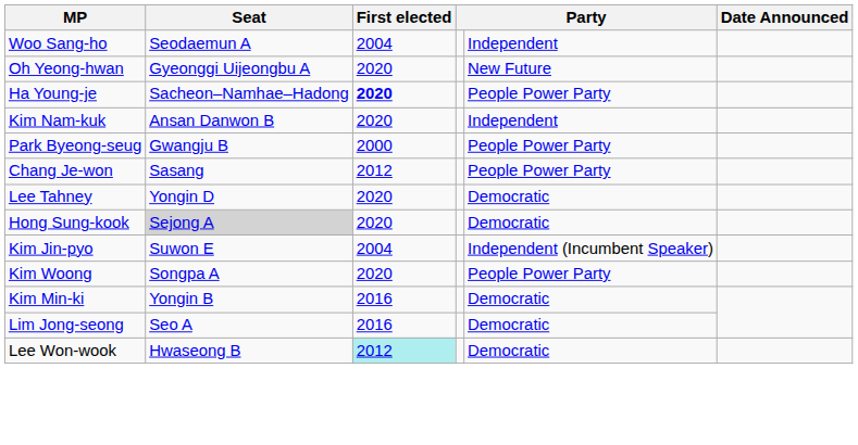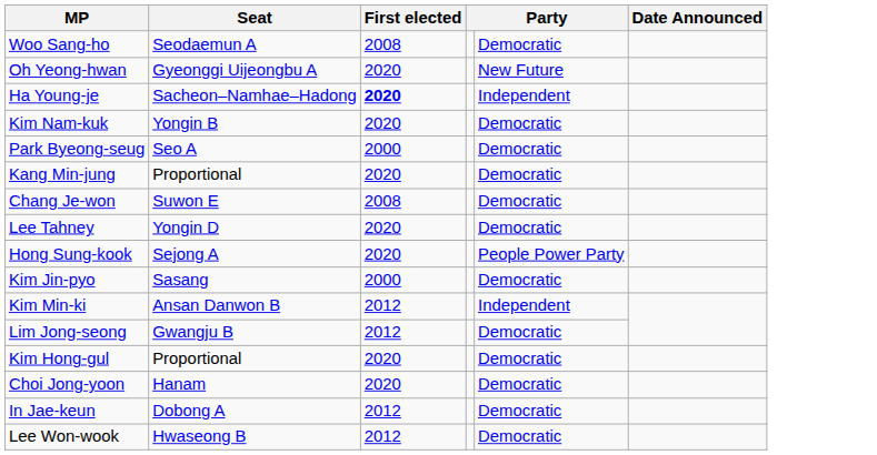Woo Sang-ho | First elected: 2004 -> 2008
Woo Sang-ho | column 5: Independent -> Democratic
Ha Young-je | column 5: People Power Party -> Independent
Kim Nam-kuk | Seat: Ansan Danwon B -> Yongin B
Kim Nam-kuk | column 5: Independent -> Democratic
Park Byeong-seug | Seat: Gwangju B -> Seo A
Park Byeong-seug | column 5: People Power Party -> Democratic
+ row: Kang Min-jung | Proportional | 2020 | Democratic
Chang Je-won | Seat: Sasang -> Suwon E
Chang Je-won | First elected: 2012 -> 2008
Chang Je-won | column 5: People Power Party -> Democratic
Hong Sung-kook | Seat: lightgrey background -> no background
Hong Sung-kook | column 5: Democratic -> People Power Party
Kim Jin-pyo | Seat: Suwon E -> Sasang
Kim Jin-pyo | First elected: 2004 -> 2000
Kim Jin-pyo | column 5: Independent (Incumbent Speaker) -> Democratic
- row: Kim Woong | Songpa A | 2020 | People Power Party
Kim Min-ki | Seat: Yongin B -> Ansan Danwon B
Kim Min-ki | First elected: 2016 -> 2012
Kim Min-ki | column 5: Democratic -> Independent
Lim Jong-seong | Seat: Seo A -> Gwangju B
Lim Jong-seong | First elected: 2016 -> 2012
+ row: Kim Hong-gul | Proportional | 2020 | Democratic
+ row: Choi Jong-yoon | Hanam | 2020 | Democratic
+ row: In Jae-keun | Dobong A | 2012 | Democratic
Lee Won-wook | First elected: paleturquoise background -> no background
